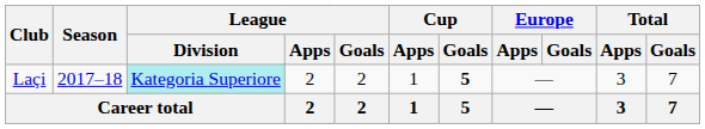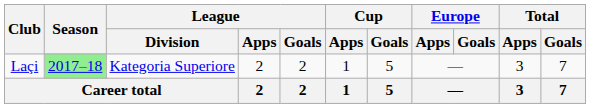Laçi | Season: no background -> lightgreen background
Laçi | League / Division: paleturquoise background -> no background
Laçi | Cup / Goals: bold -> normal
